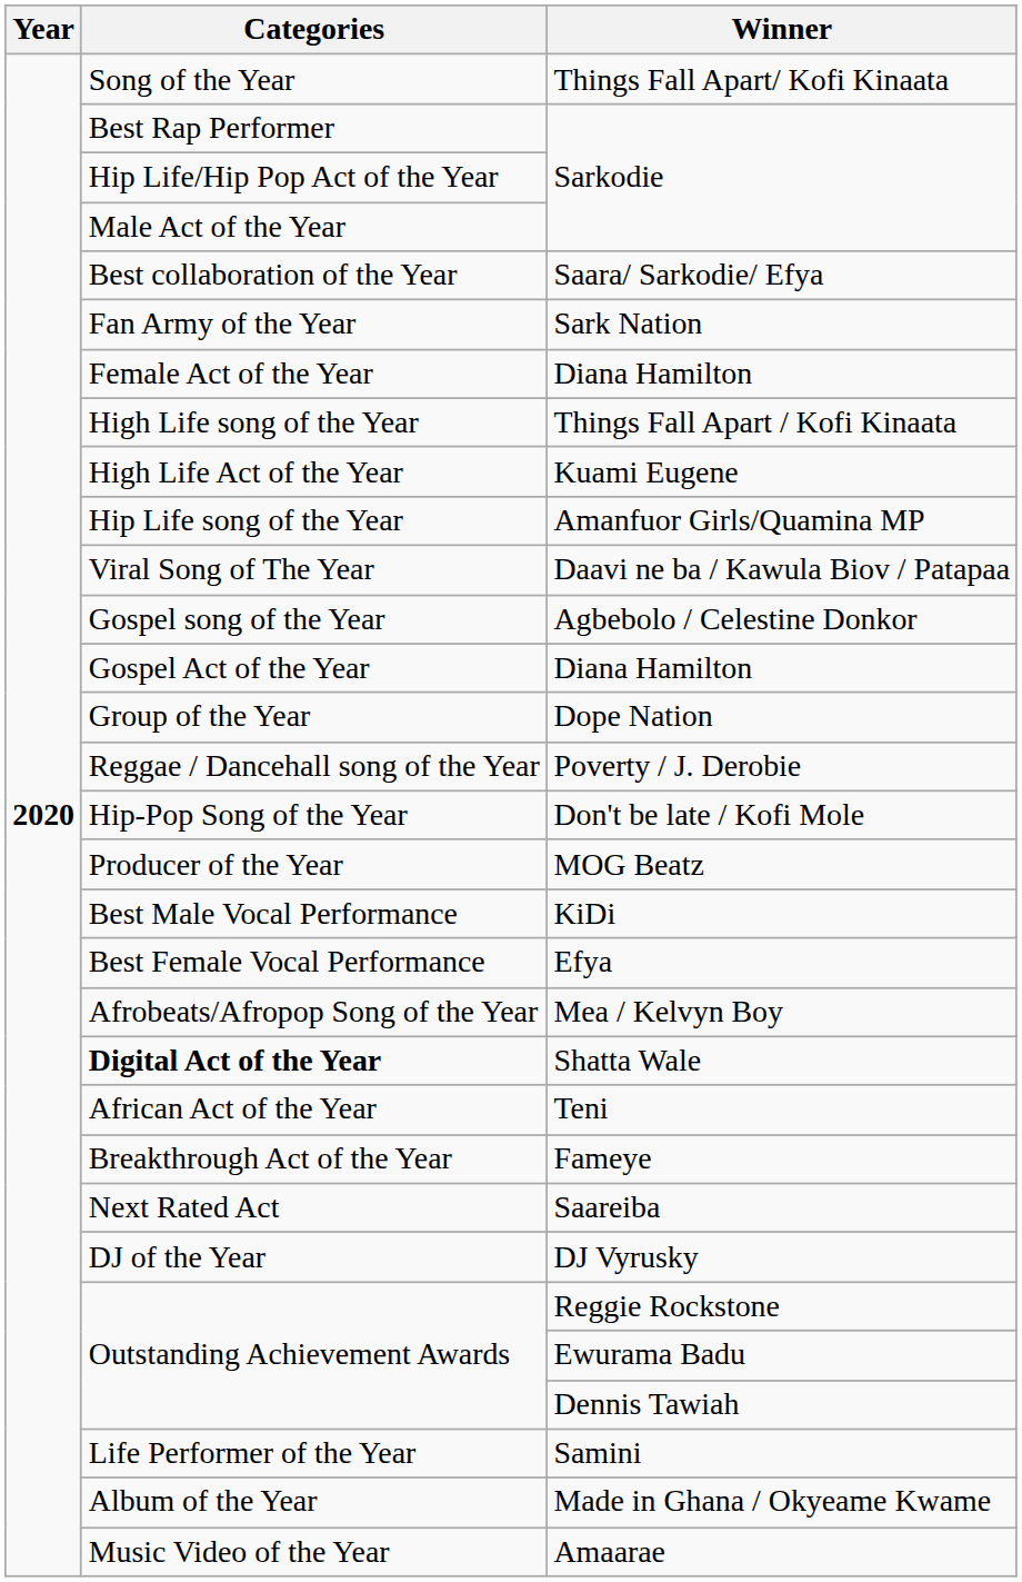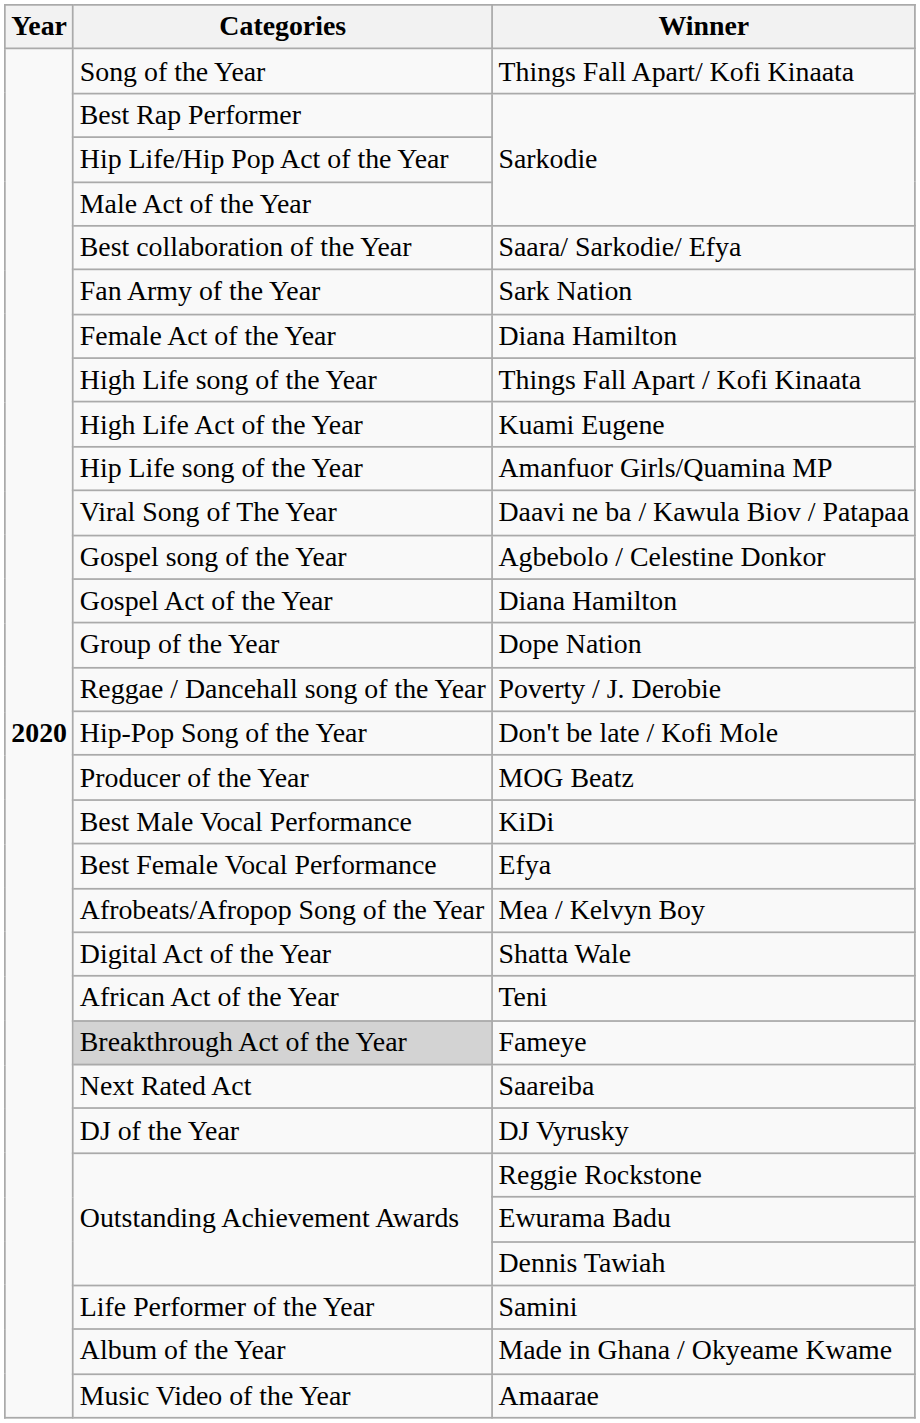Digital Act of the Year | Categories: bold -> normal
Breakthrough Act of the Year | Categories: no background -> lightgrey background
